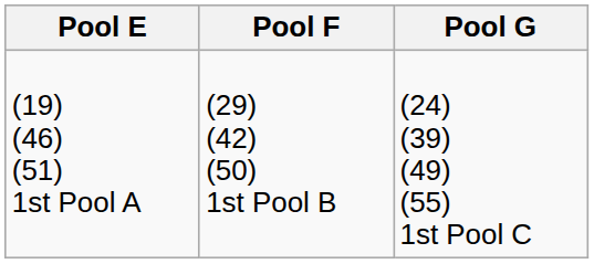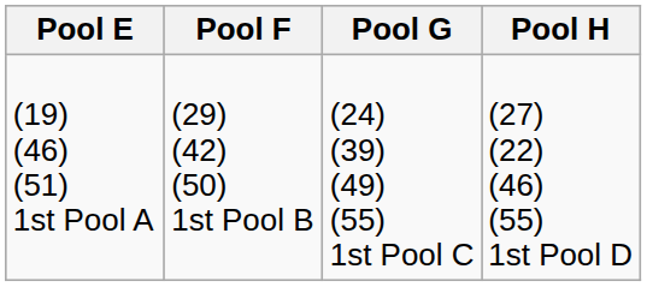+ column: Pool H | (27) (22) (46) (55) 1st Pool D
